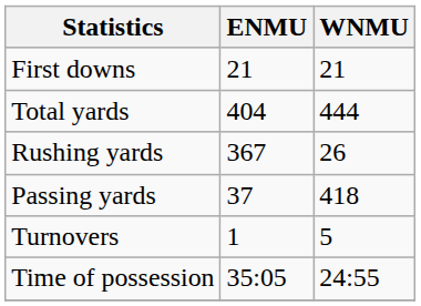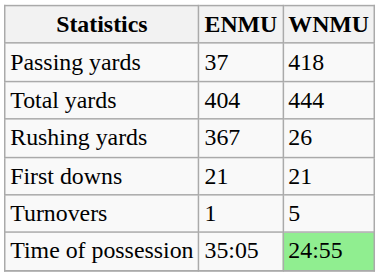rows swapped: First downs <-> Passing yards
Time of possession | WNMU: no background -> lightgreen background
